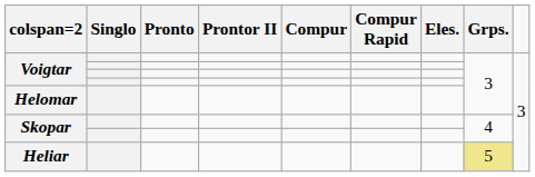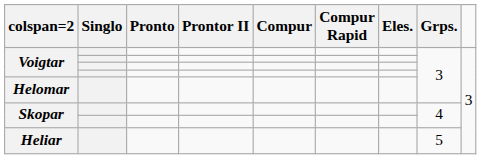Heliar | Grps.: khaki background -> no background
